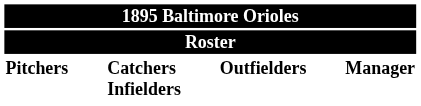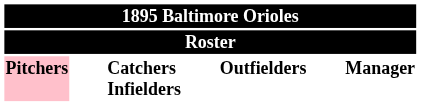Pitchers | column 1: no background -> pink background
